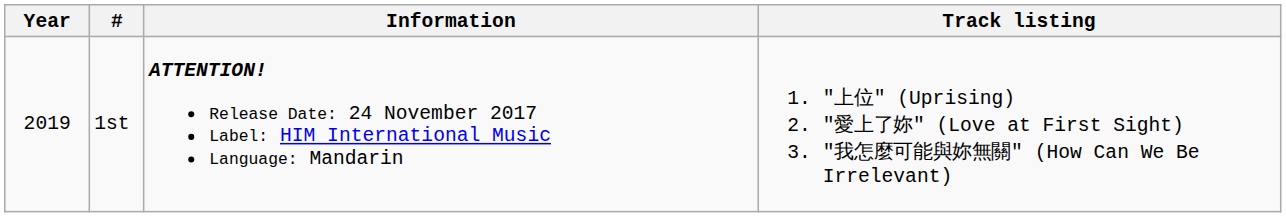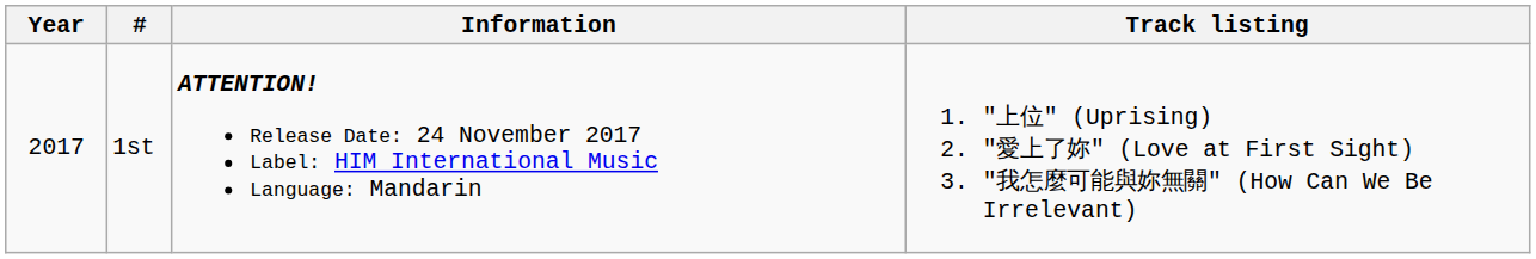1st | Year: 2019 -> 2017
